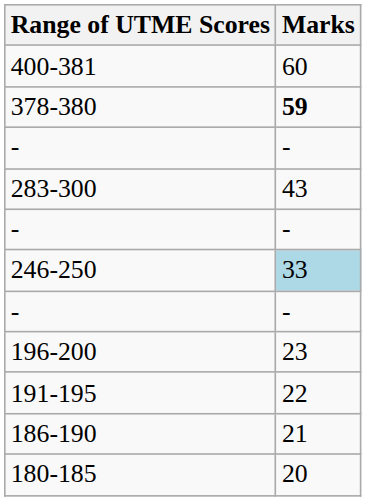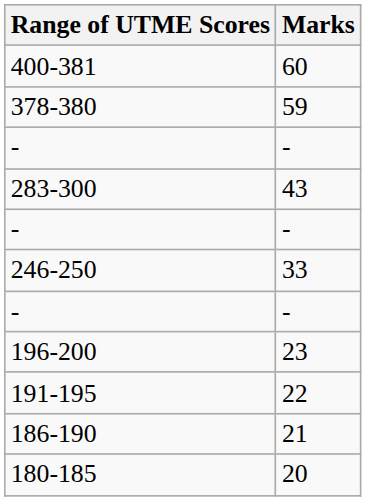row 3 | Marks: bold -> normal
row 7 | Marks: lightblue background -> no background
